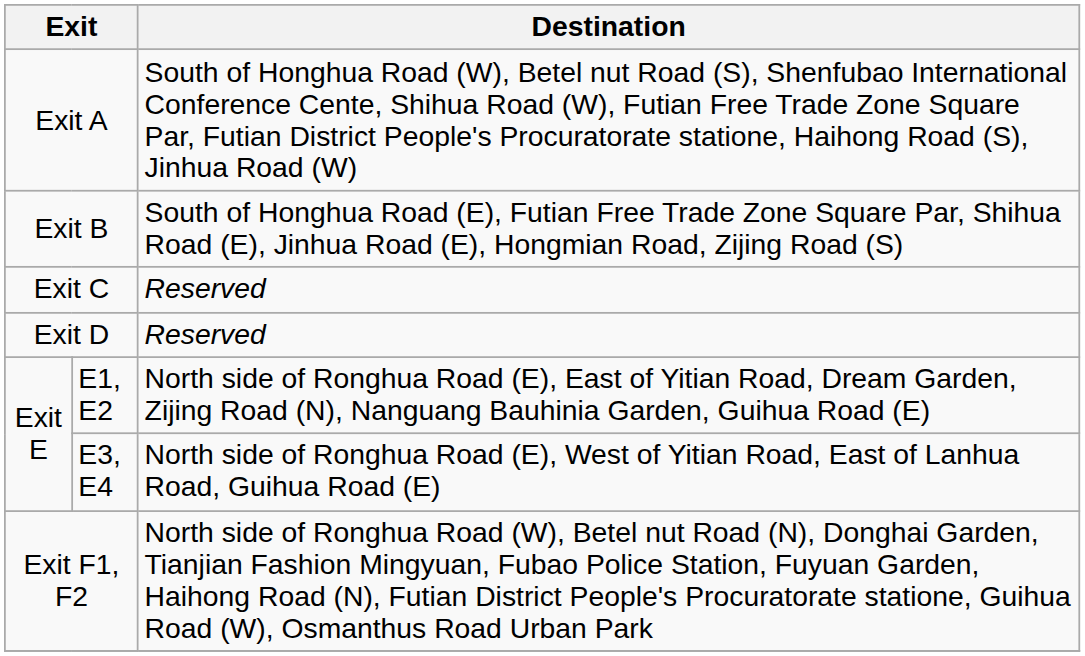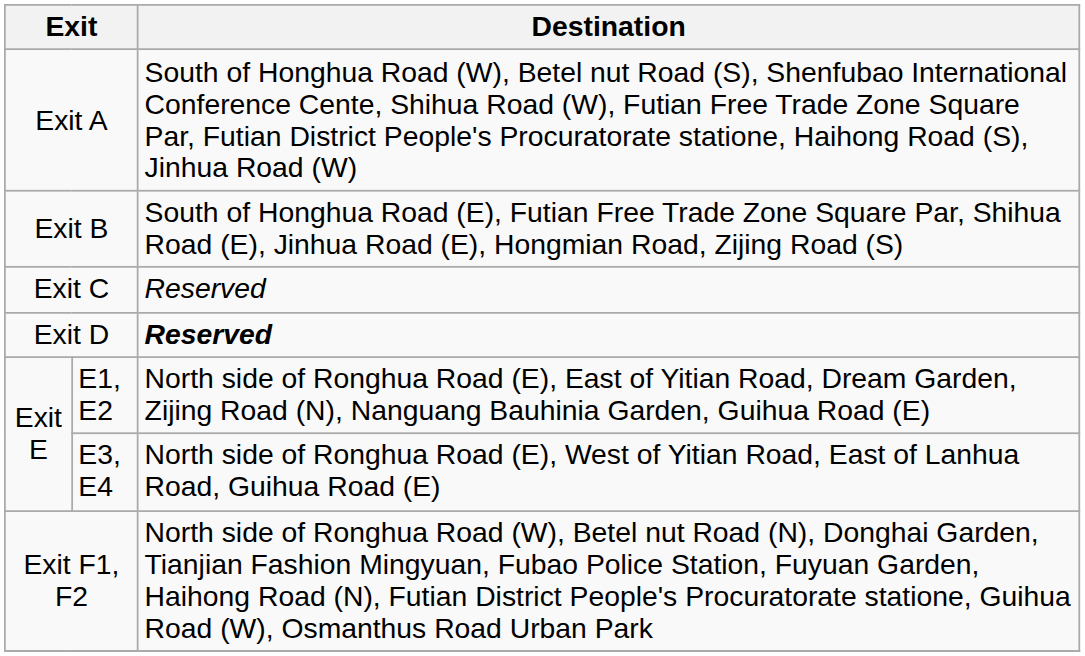Exit D | Destination: normal -> bold
